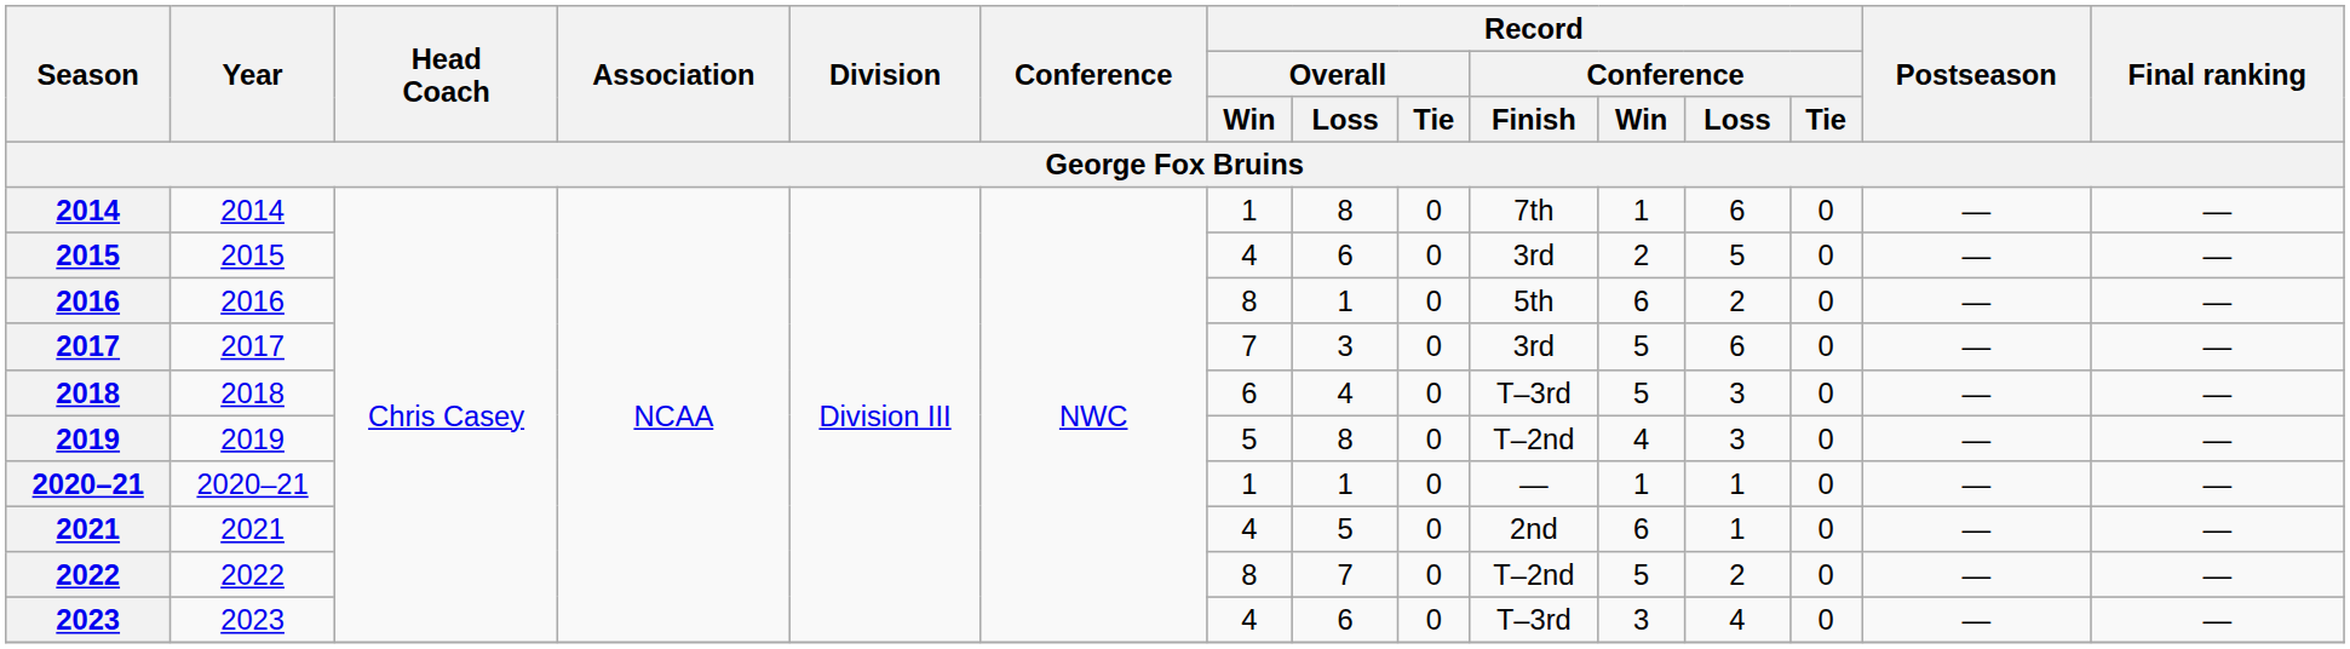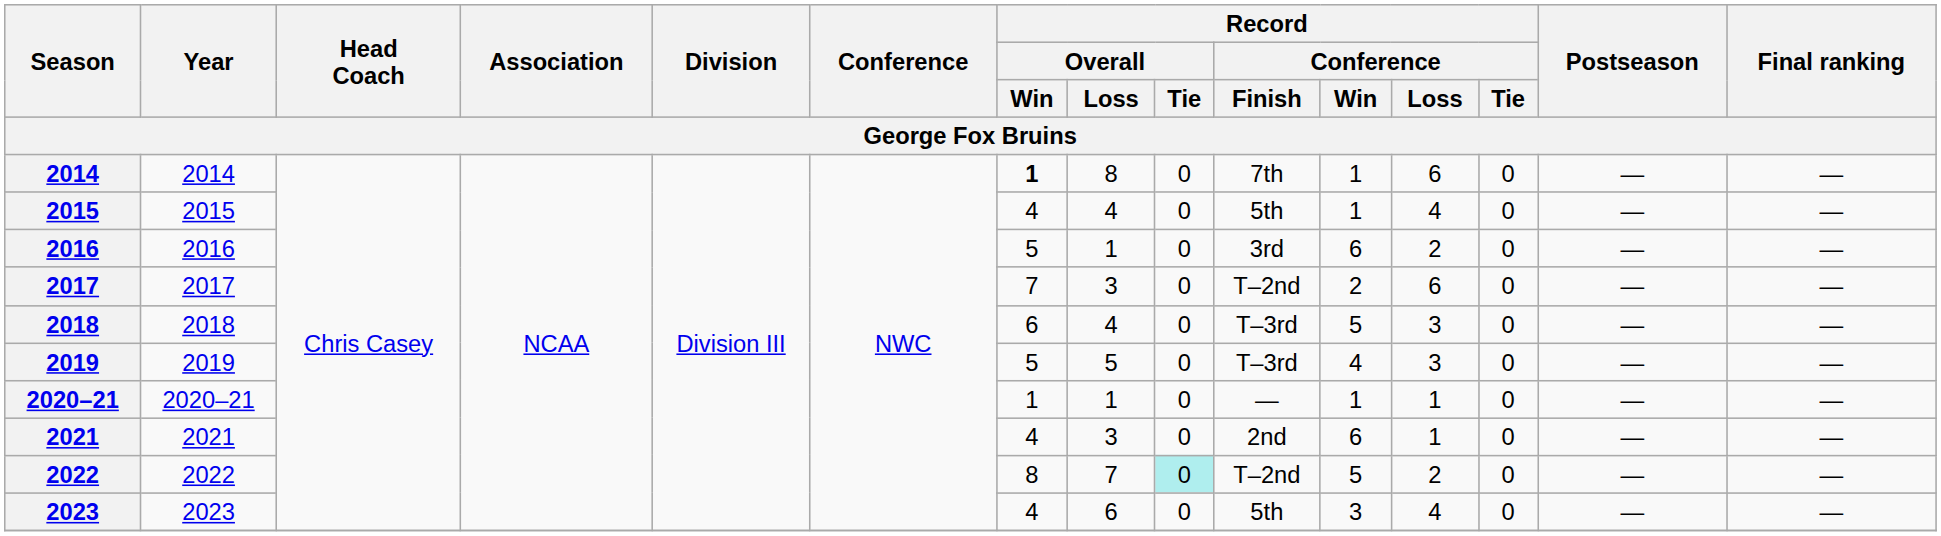row 5 | Record / Overall / Win: normal -> bold
row 6 | Record / Overall / Loss: 6 -> 4
row 6 | Record / Conference / Finish: 3rd -> 5th
row 6 | Record / Conference / Win: 2 -> 1
row 6 | Record / Conference / Loss: 5 -> 4
row 7 | Record / Overall / Win: 8 -> 5
row 7 | Record / Conference / Finish: 5th -> 3rd
row 8 | Record / Conference / Finish: 3rd -> T–2nd
row 8 | Record / Conference / Win: 5 -> 2
row 10 | Record / Overall / Loss: 8 -> 5
row 10 | Record / Conference / Finish: T–2nd -> T–3rd
row 12 | Record / Overall / Loss: 5 -> 3
row 13 | Record / Overall / Tie: no background -> paleturquoise background
row 14 | Record / Conference / Finish: T–3rd -> 5th
